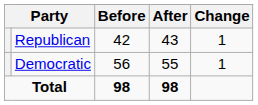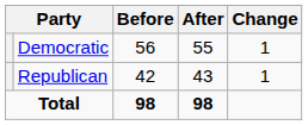rows swapped: Democratic <-> Republican
